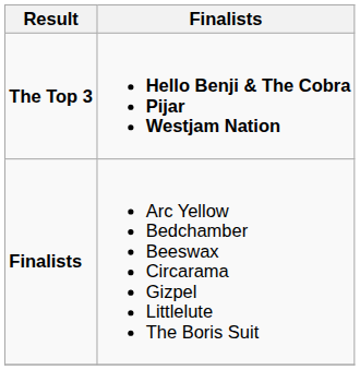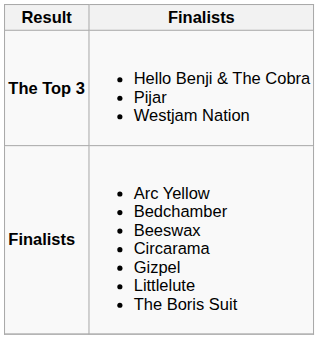The Top 3 | Finalists: bold -> normal
